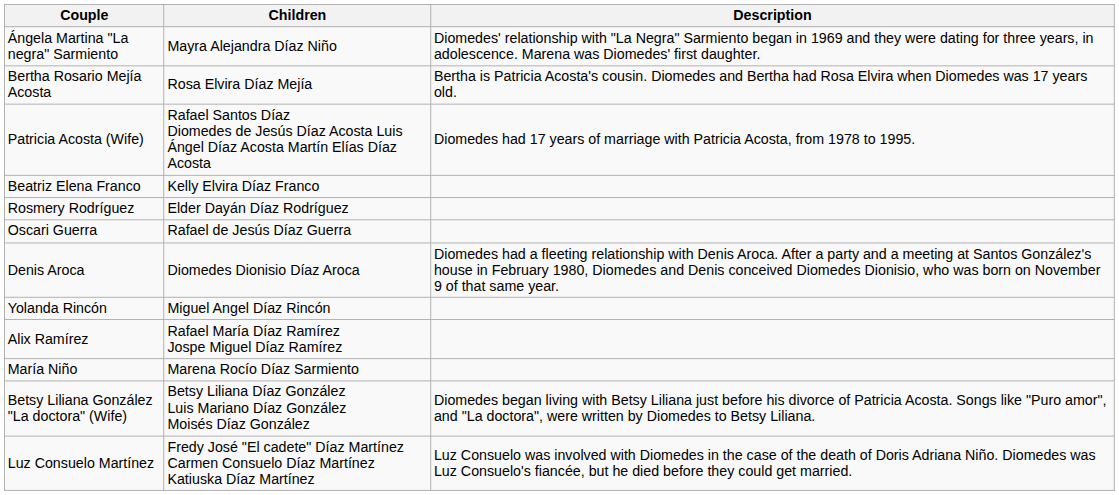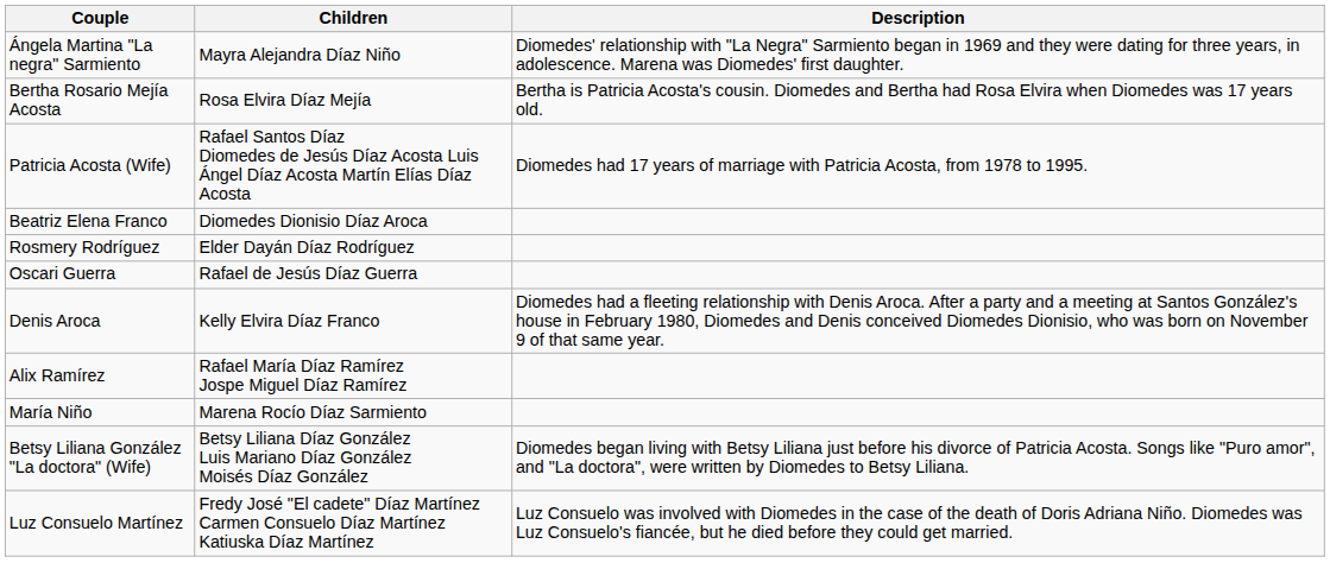Beatriz Elena Franco | Children: Kelly Elvira Díaz Franco -> Diomedes Dionisio Díaz Aroca
Denis Aroca | Children: Diomedes Dionisio Díaz Aroca -> Kelly Elvira Díaz Franco
- row: Yolanda Rincón | Miguel Angel Díaz Rincón
